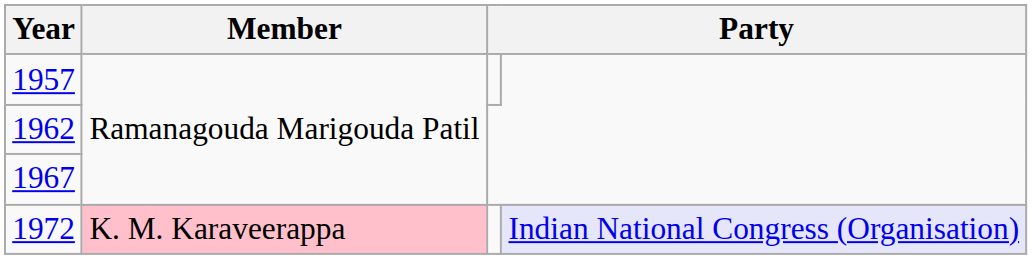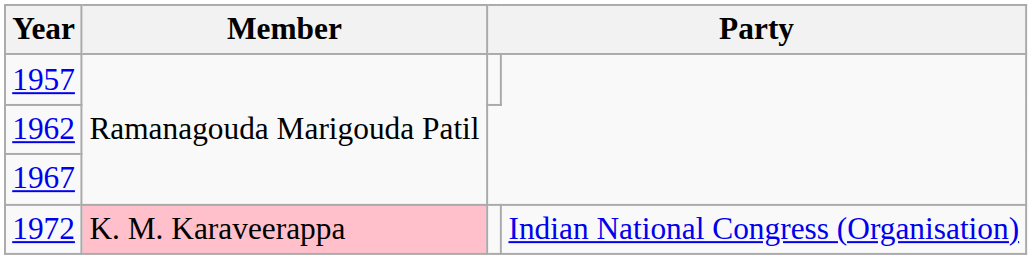1972 | column 4: lavender background -> no background
